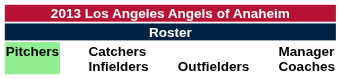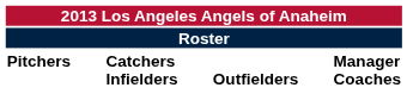Pitchers | column 1: lightgreen background -> no background
